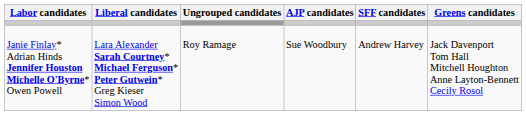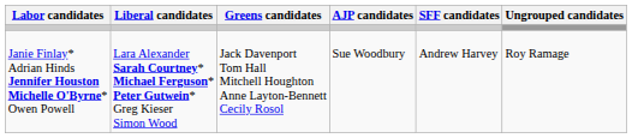columns swapped: Greens candidates <-> Ungrouped candidates
